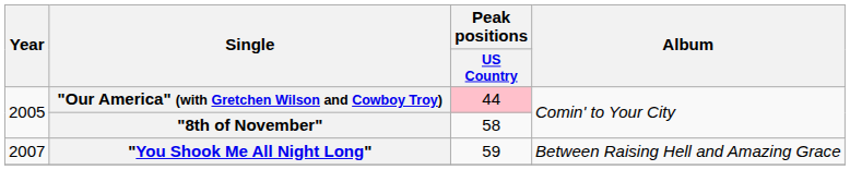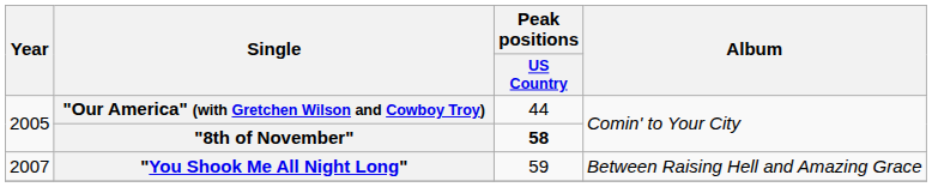"Our America" (with Gretchen Wilson and Cowboy Troy) | Peak positions / US Country: pink background -> no background
"8th of November" | Peak positions / US Country: normal -> bold
